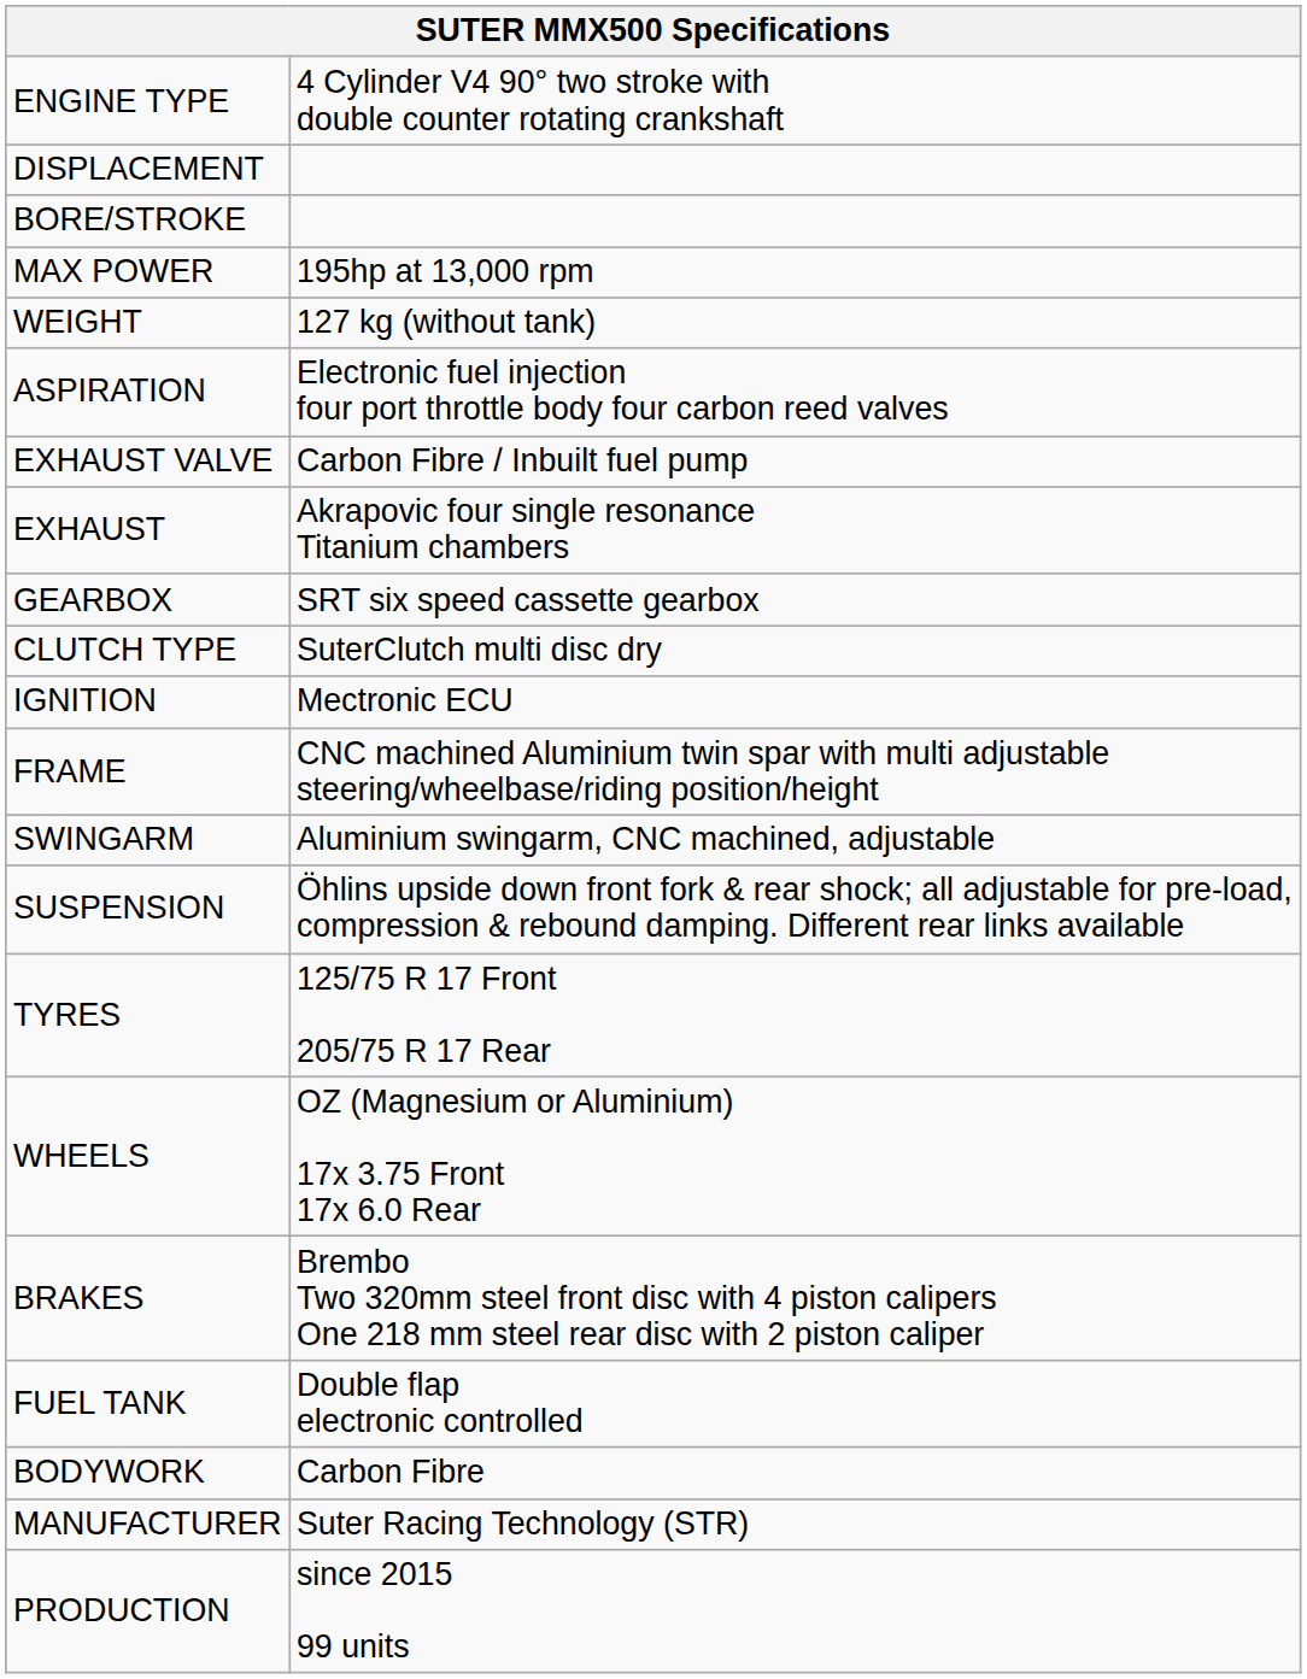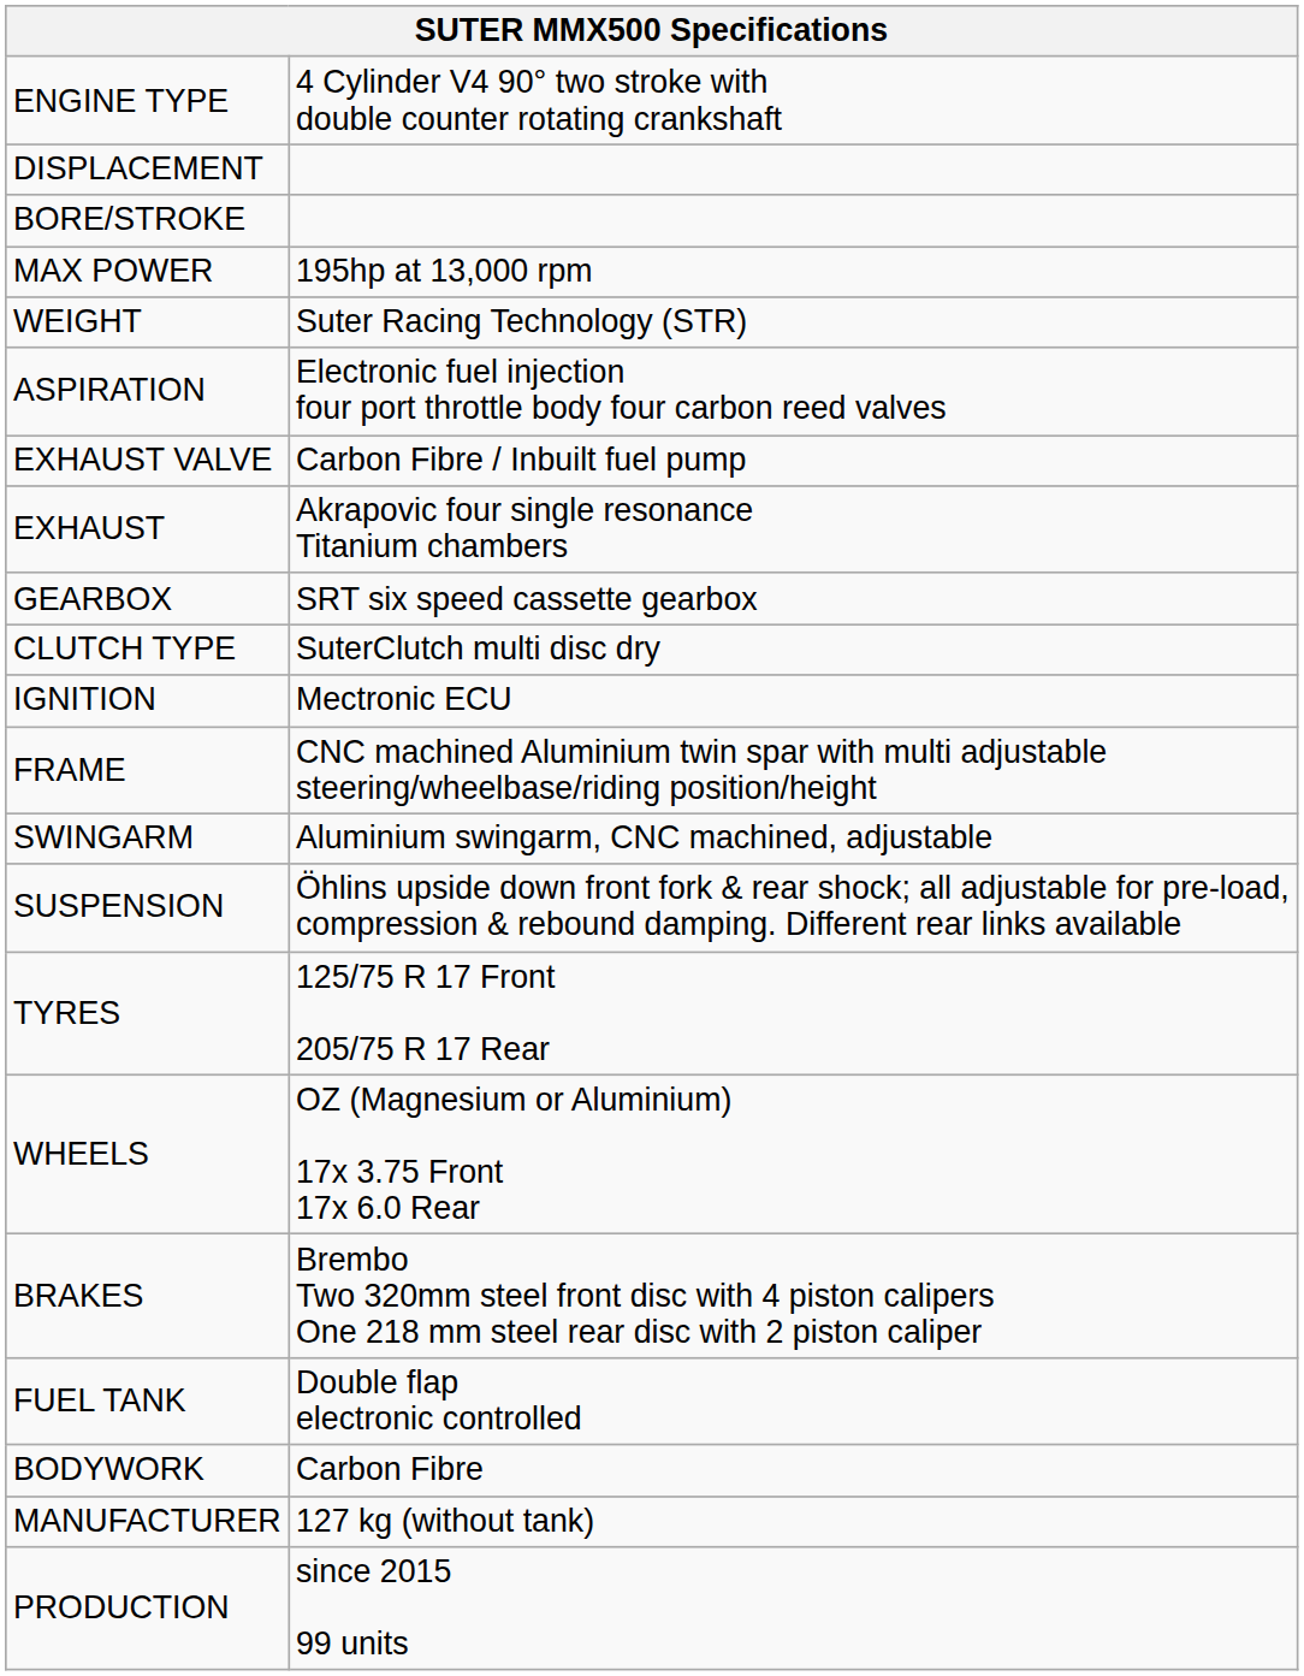WEIGHT | column 2: 127 kg (without tank) -> Suter Racing Technology (STR)
MANUFACTURER | column 2: Suter Racing Technology (STR) -> 127 kg (without tank)
